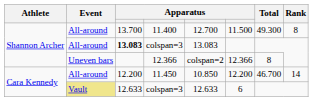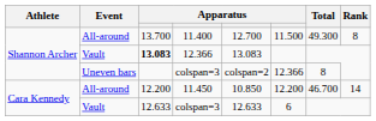row 4 | Event: All-around -> Vault
row 4 | column 4: colspan=3 -> 12.366
row 5 | column 4: 12.366 -> colspan=3
row 7 | Event: khaki background -> no background
